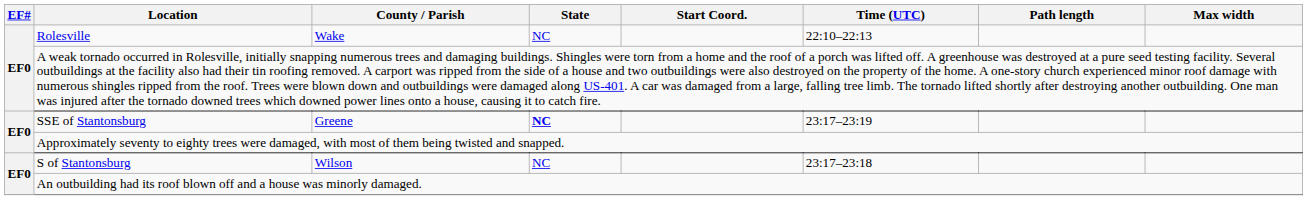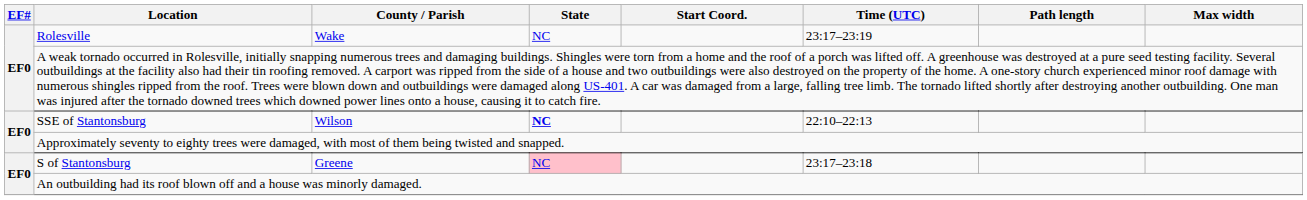Rolesville | Time (UTC): 22:10–22:13 -> 23:17–23:19
SSE of Stantonsburg | County / Parish: Greene -> Wilson
SSE of Stantonsburg | Time (UTC): 23:17–23:19 -> 22:10–22:13
S of Stantonsburg | County / Parish: Wilson -> Greene
S of Stantonsburg | State: no background -> pink background
